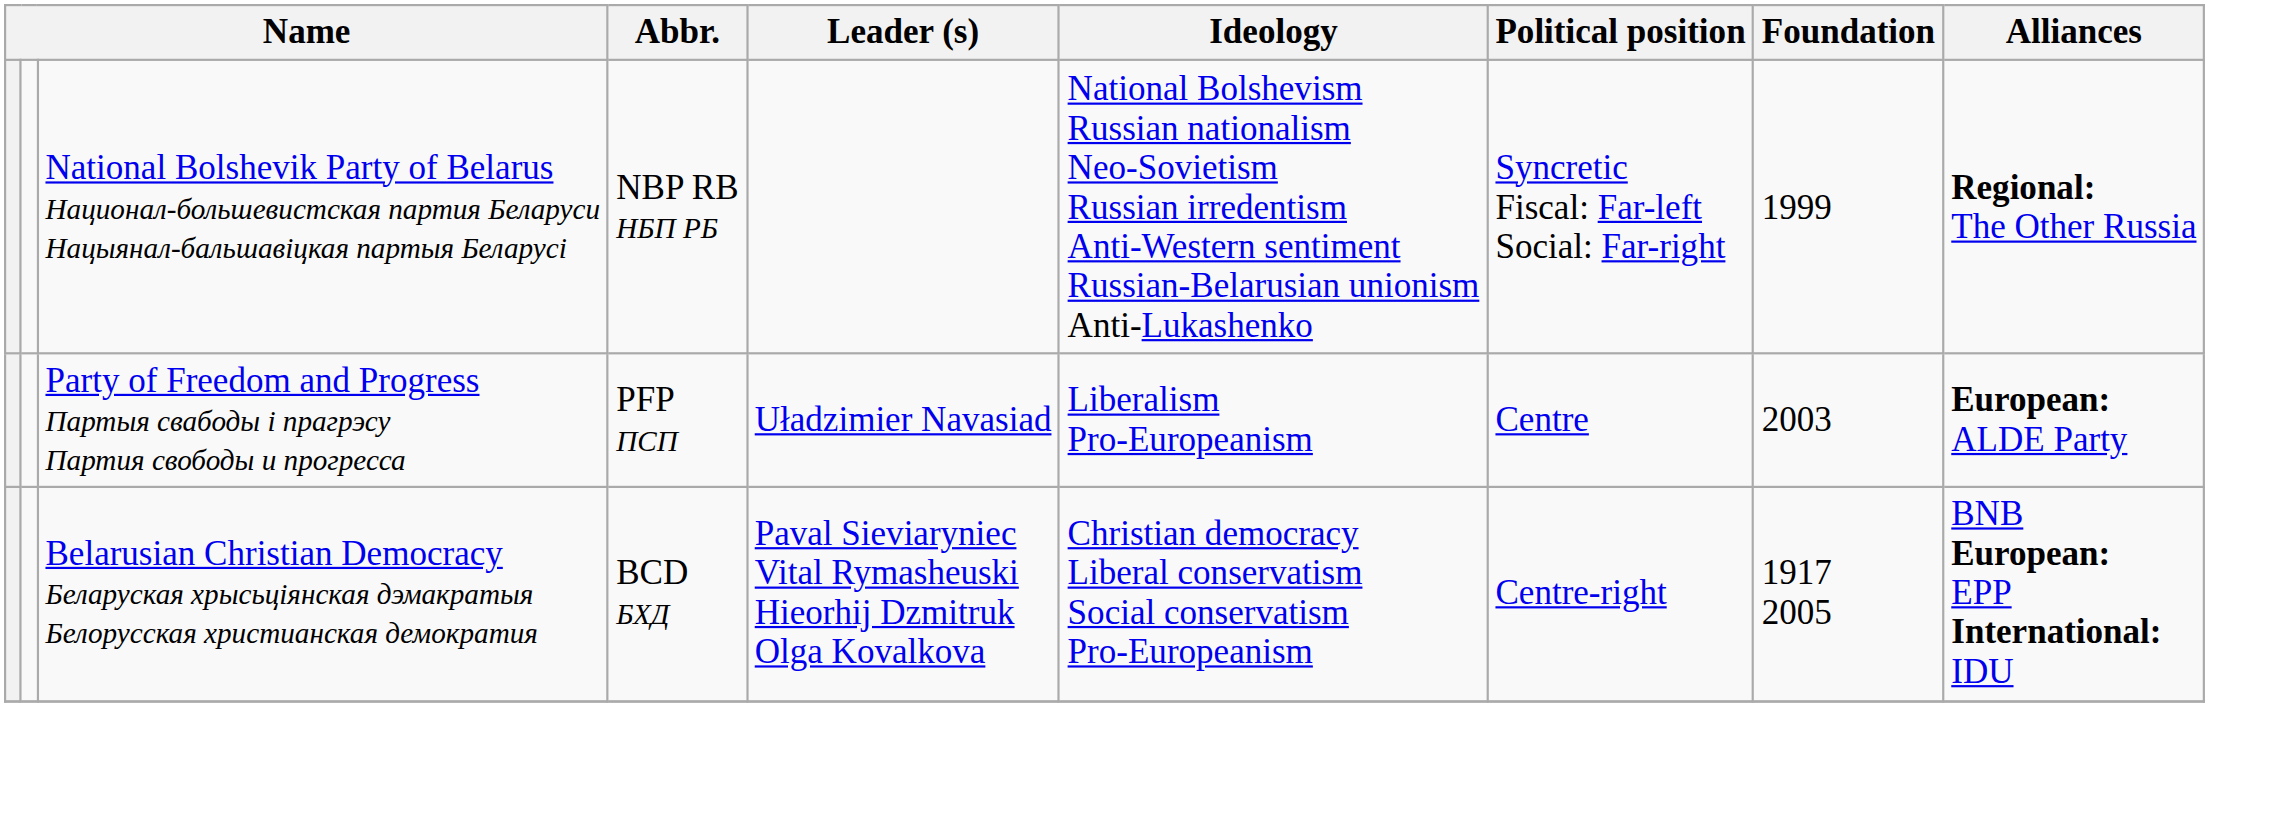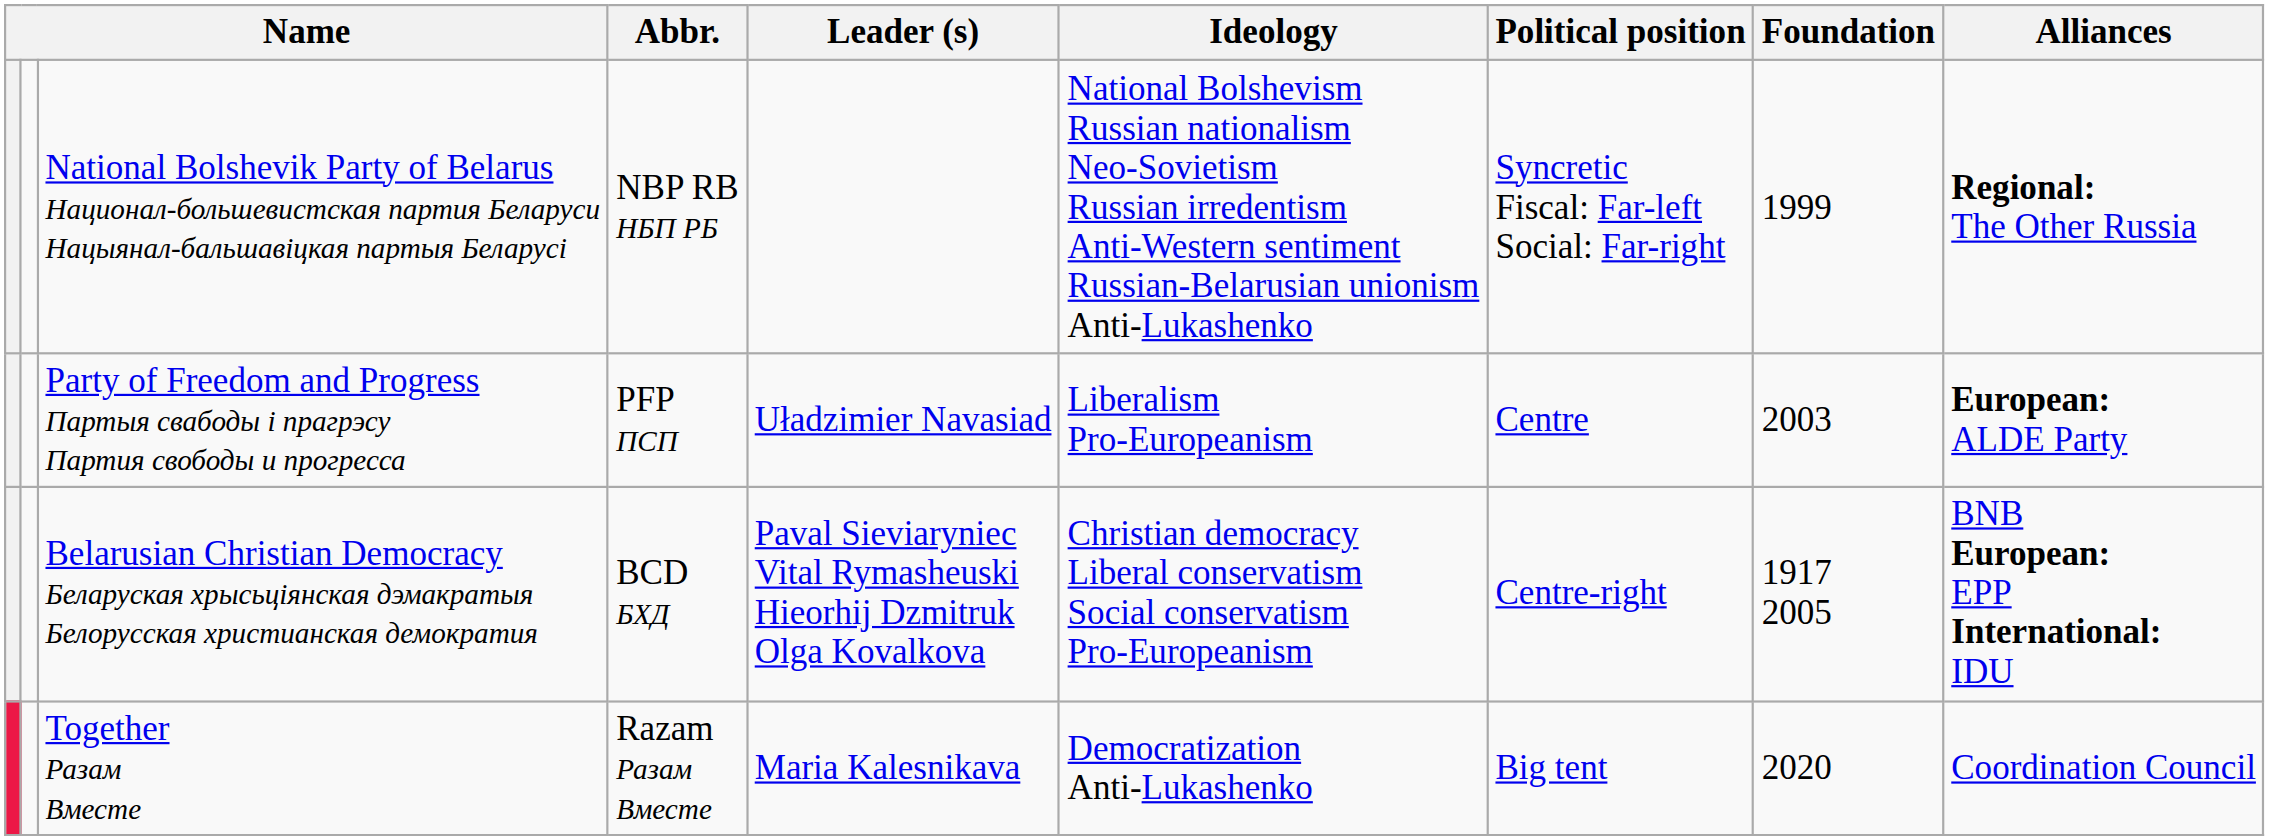+ row: Together Разам Вместе | Razam Разам Вместе | Maria Kalesnikava | Democratization Anti-Lukashenko | Big tent | 2020 | Coordination Council
